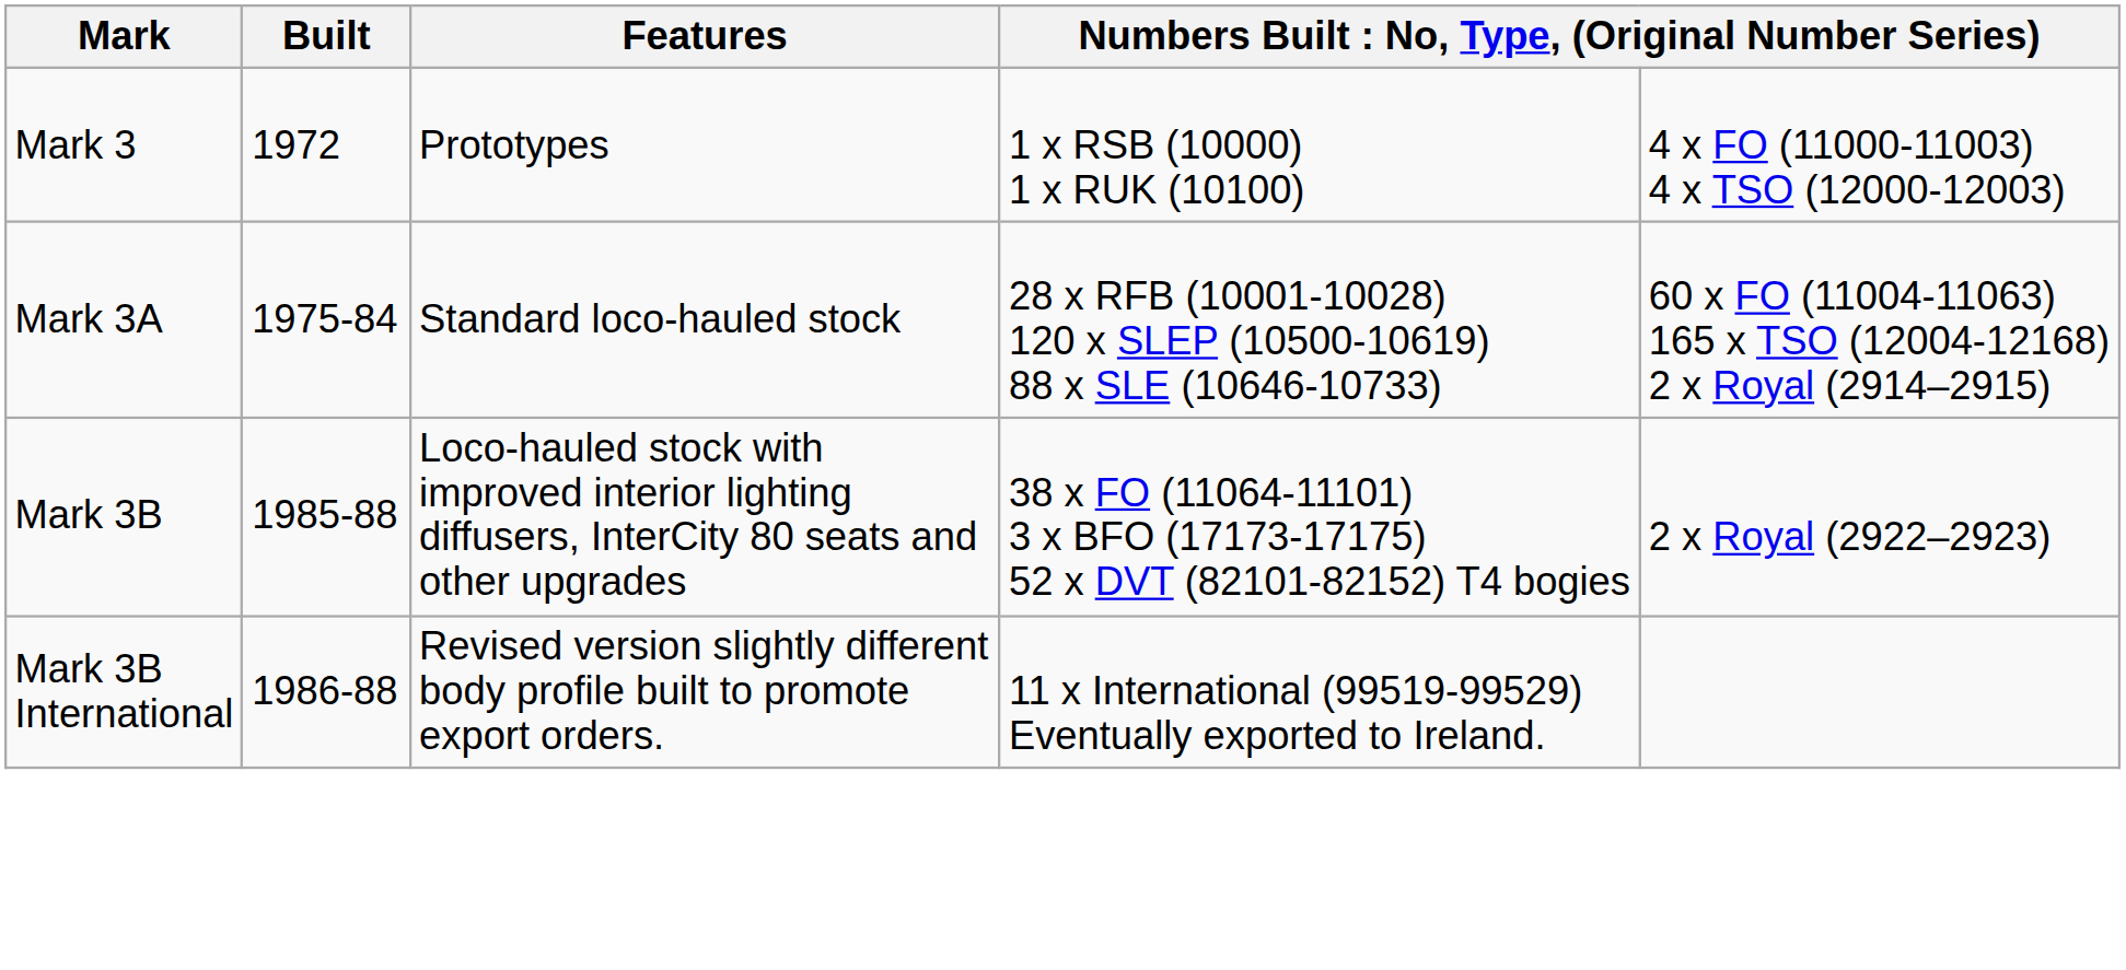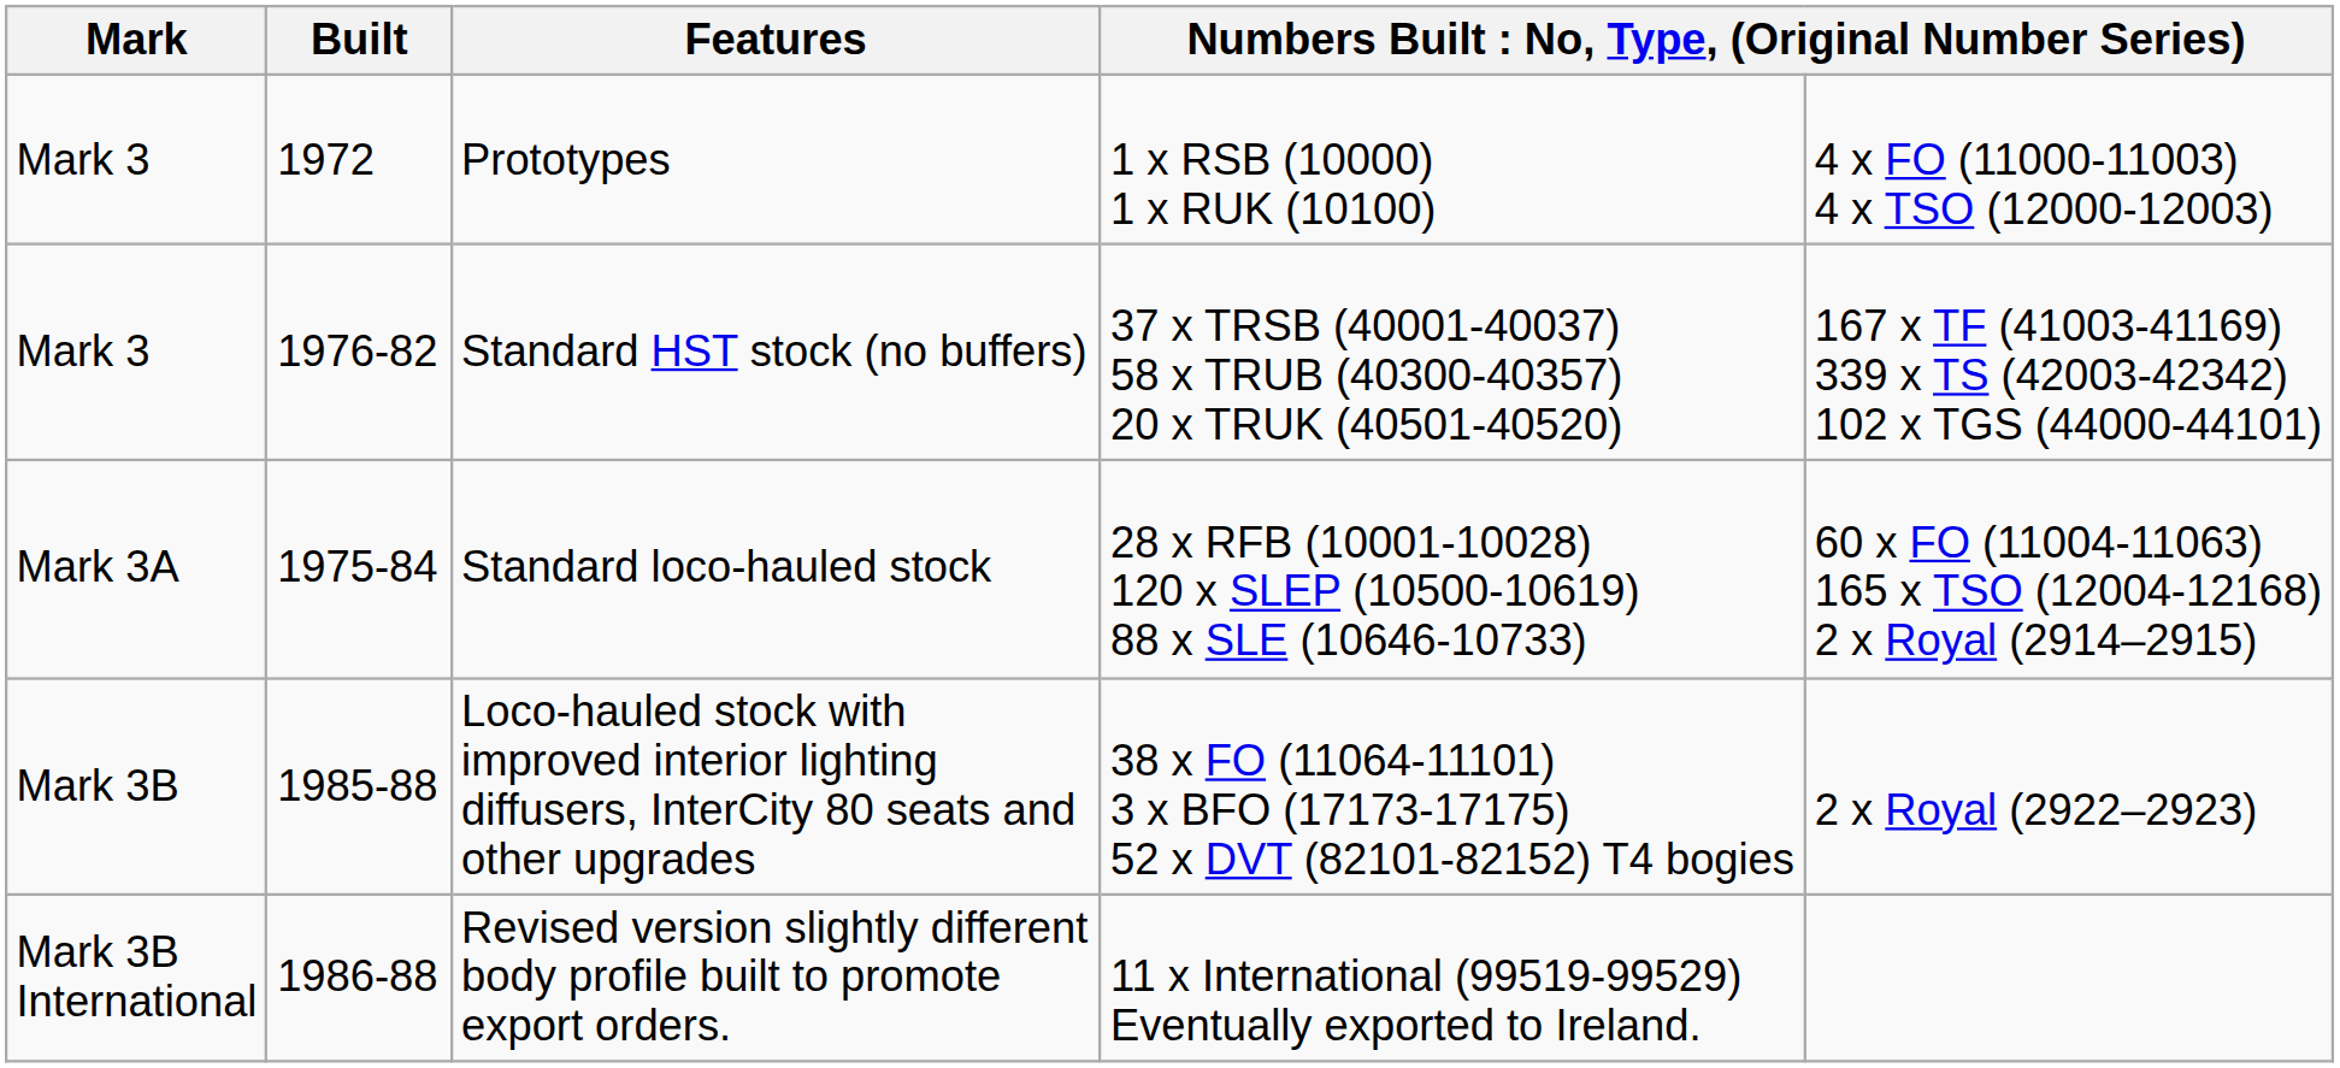+ row: Mark 3 | 1976-82 | Standard HST stock (no buffers) | 37 x TRSB (40001-40037) 58 x TRUB (40300-40357) 20 x TRUK (40501-40520) | 167 x TF (41003-41169) 339 x TS (42003-42342) 102 x TGS (44000-44101)
